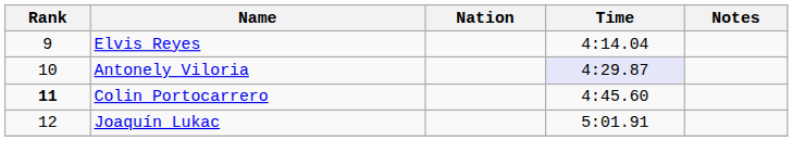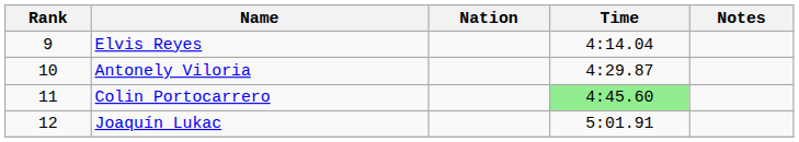Antonely Viloria | Time: lavender background -> no background
Colin Portocarrero | Rank: bold -> normal
Colin Portocarrero | Time: no background -> lightgreen background
